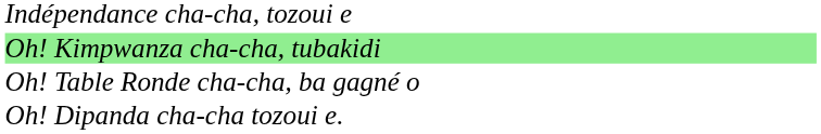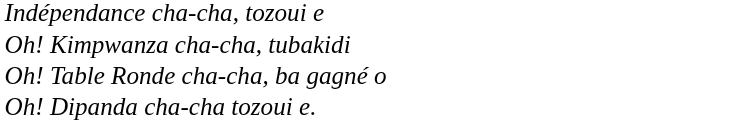row 2 | column 1: lightgreen background -> no background
